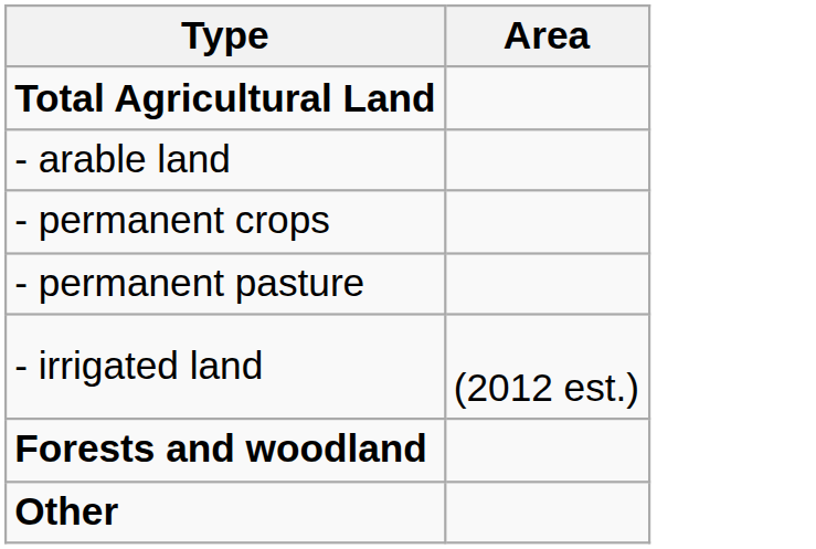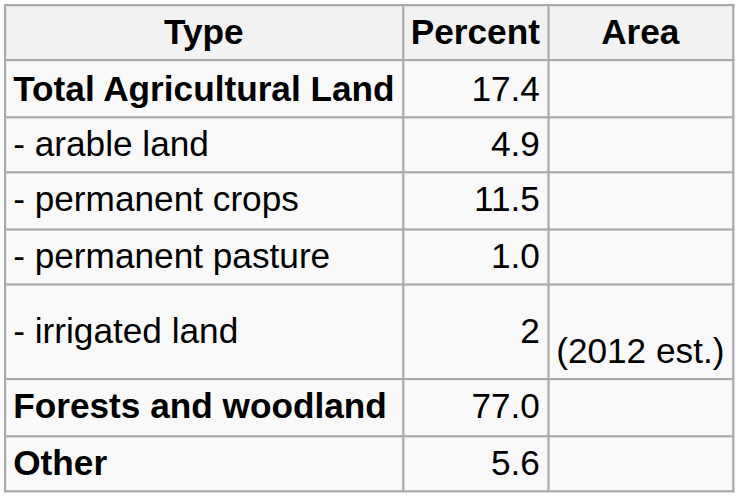+ column: Percent | 17.4 | 4.9 | 11.5 | 1.0 | 2 | 77.0 | 5.6
